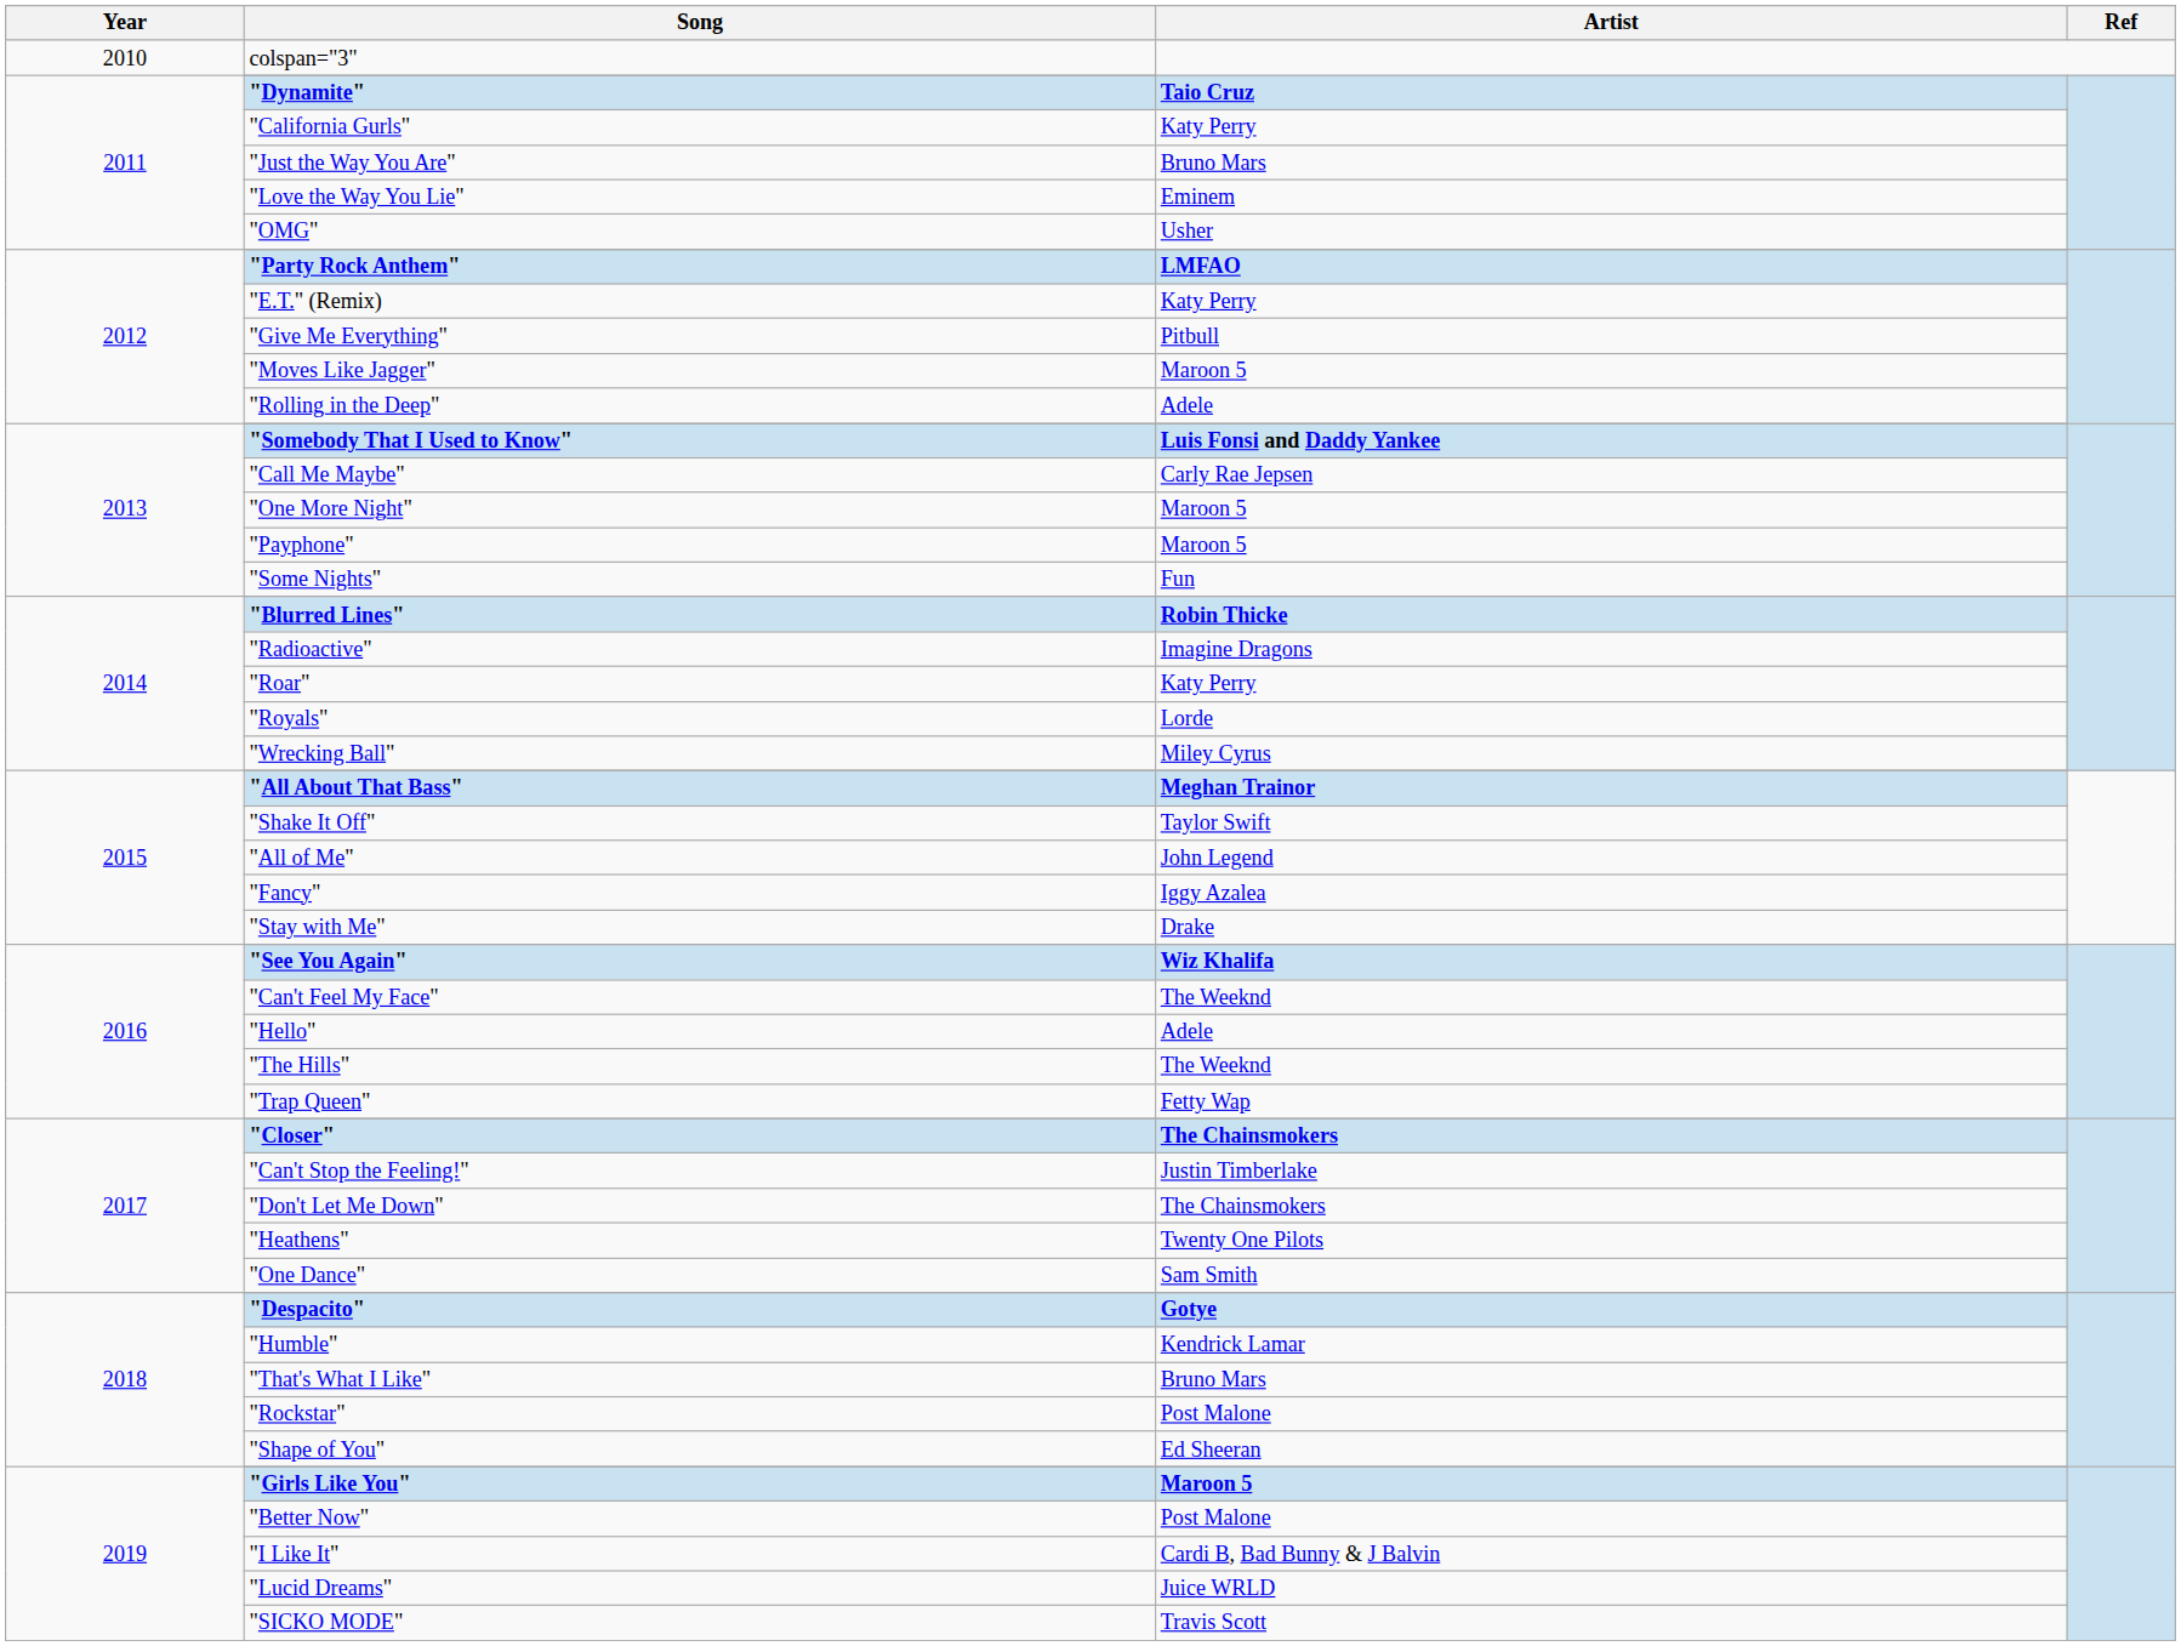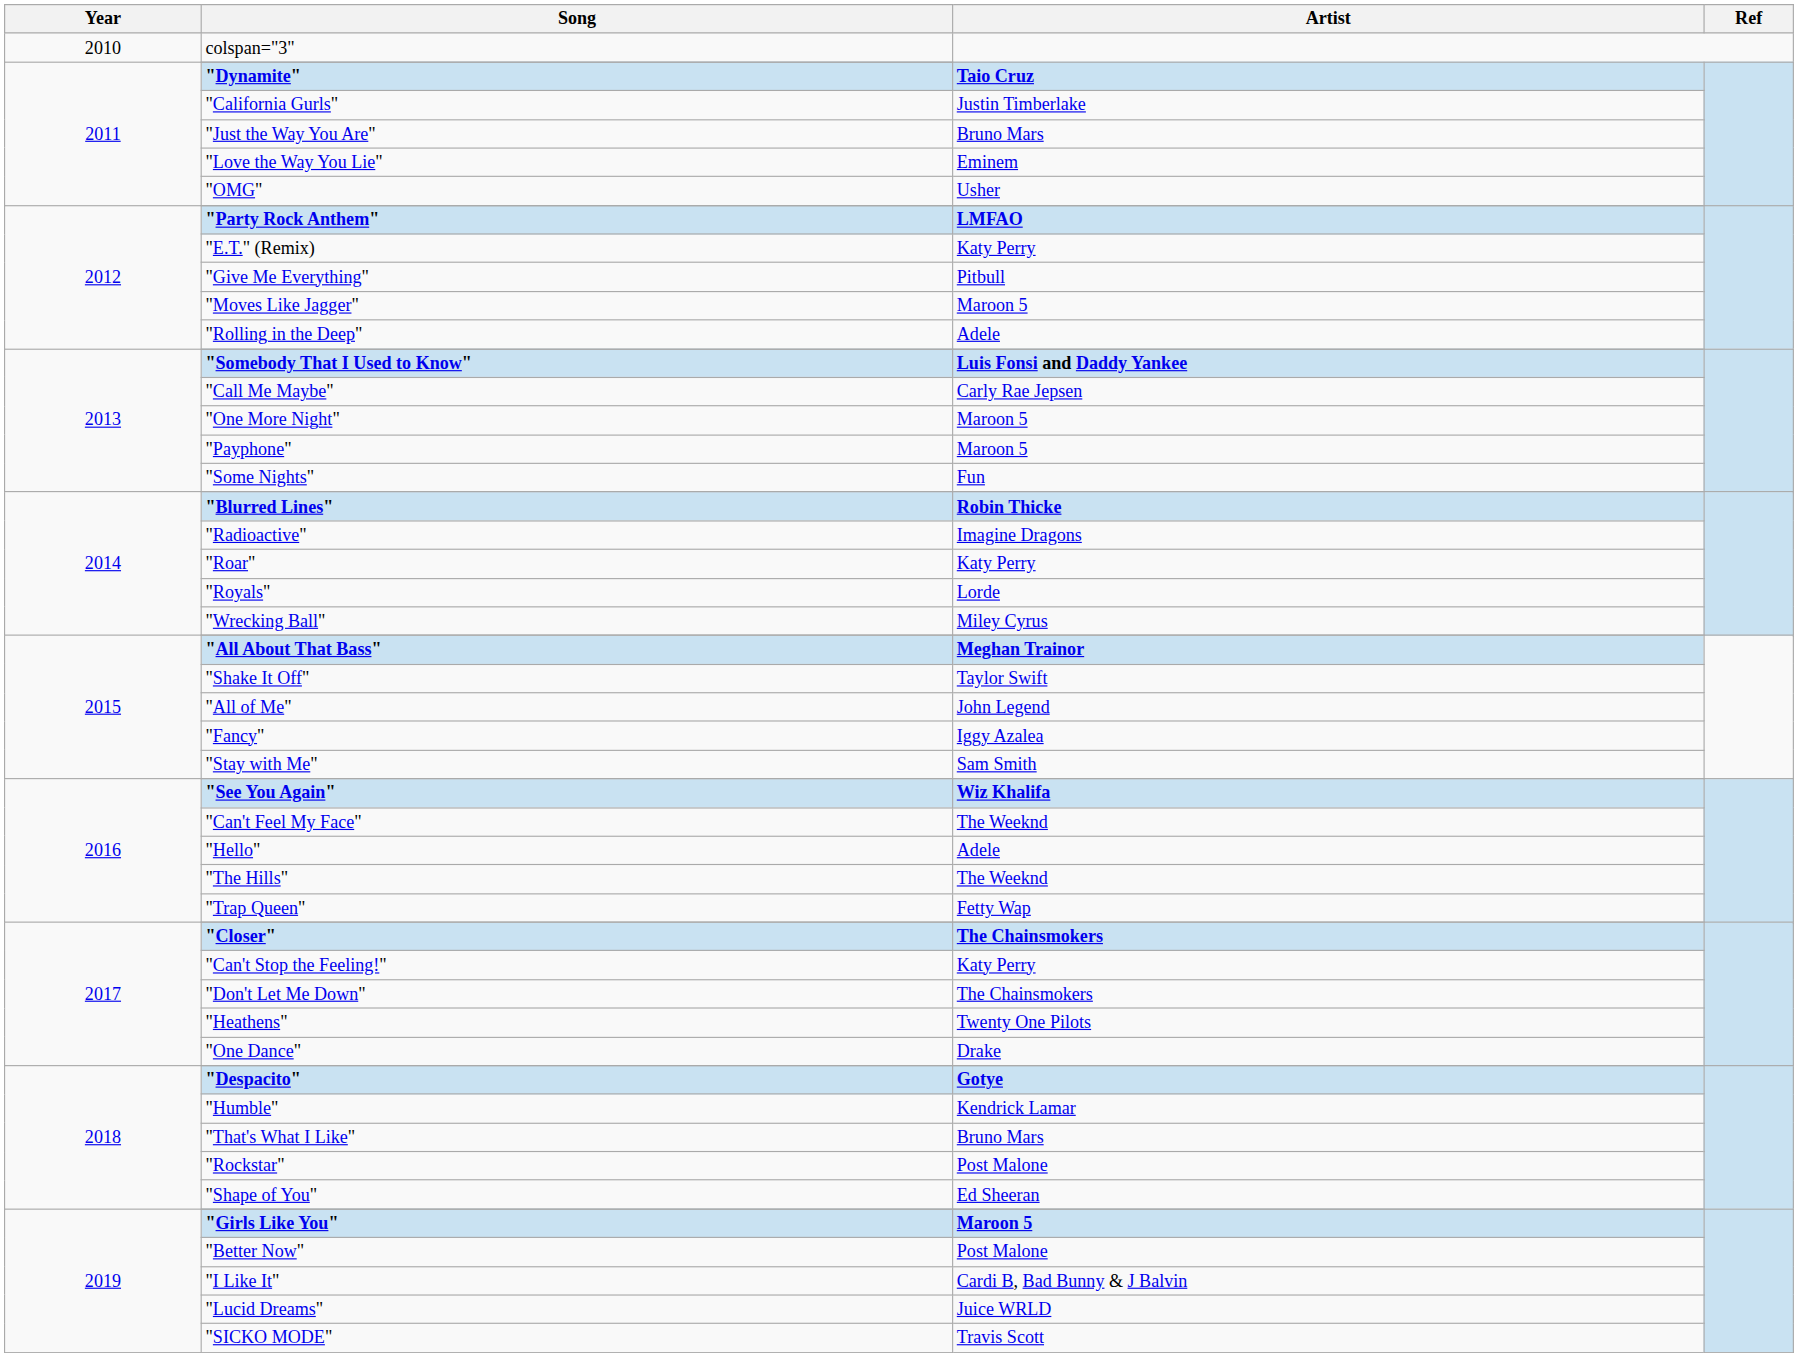"California Gurls" | Artist: Katy Perry -> Justin Timberlake
"Stay with Me" | Artist: Drake -> Sam Smith
"Can't Stop the Feeling!" | Artist: Justin Timberlake -> Katy Perry
"One Dance" | Artist: Sam Smith -> Drake
